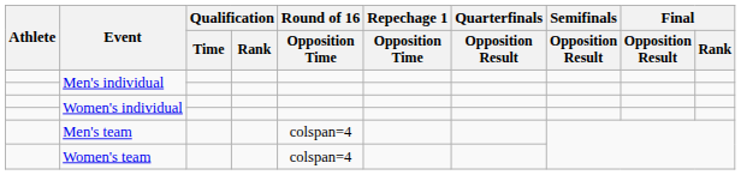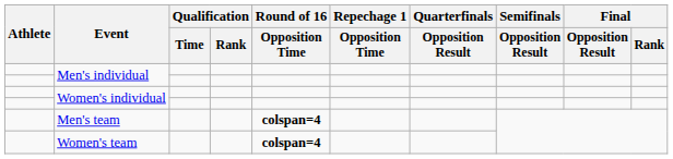Men's team | Round of 16 / Opposition Time: normal -> bold
Women's team | Round of 16 / Opposition Time: normal -> bold
